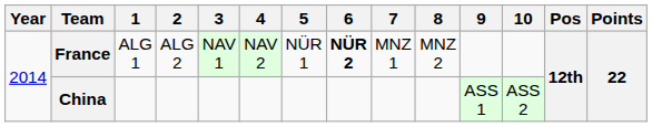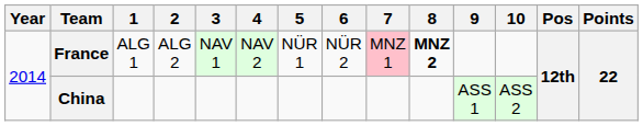France | 6: bold -> normal
France | 7: no background -> pink background
France | 8: normal -> bold
